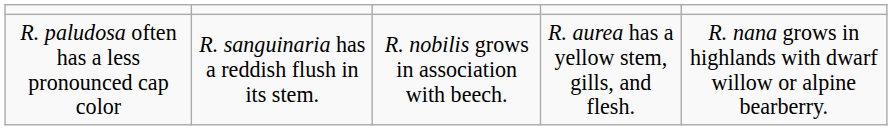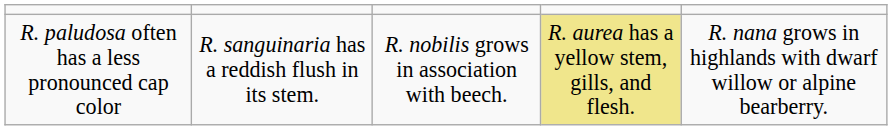R. paludosa often has a less pronounced cap color | column 4: no background -> khaki background
